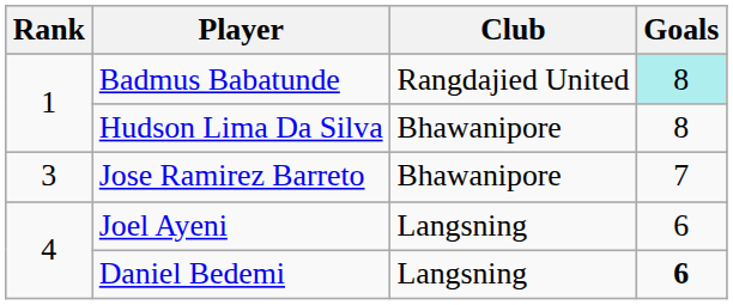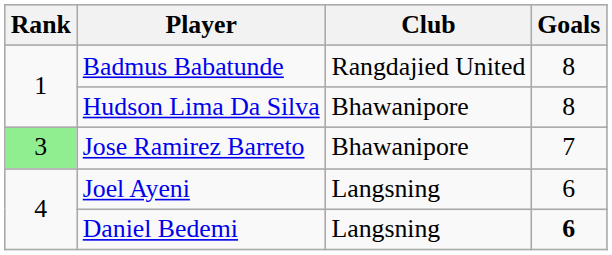Badmus Babatunde | Goals: paleturquoise background -> no background
Jose Ramirez Barreto | Rank: no background -> lightgreen background
